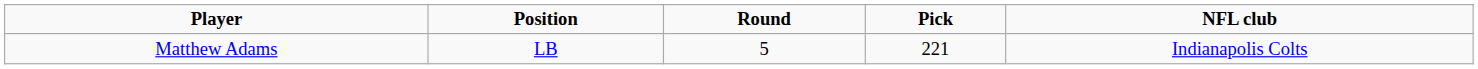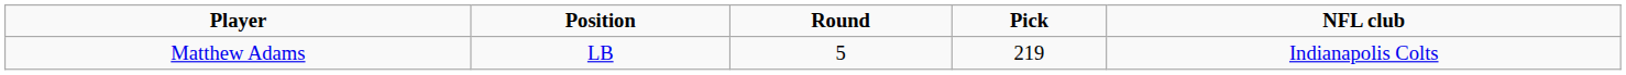Matthew Adams | Pick: 221 -> 219
